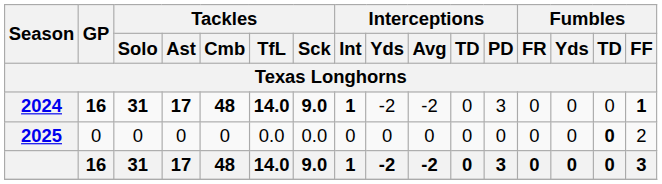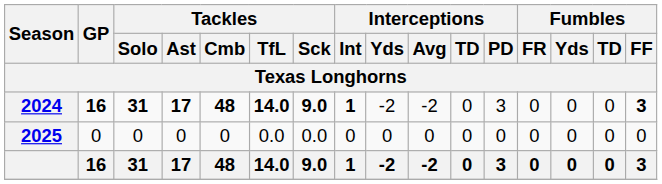2024 | Fumbles / FF: 1 -> 3
2025 | Fumbles / TD: bold -> normal
2025 | Fumbles / FF: 2 -> 0
